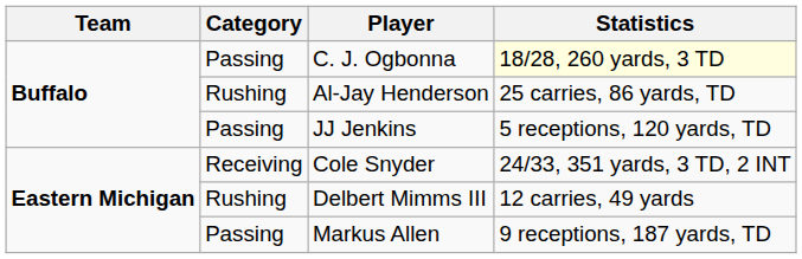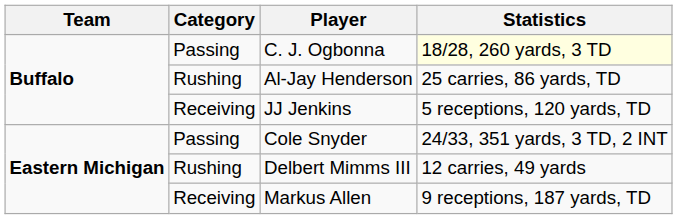JJ Jenkins | Category: Passing -> Receiving
Cole Snyder | Category: Receiving -> Passing
Markus Allen | Category: Passing -> Receiving
